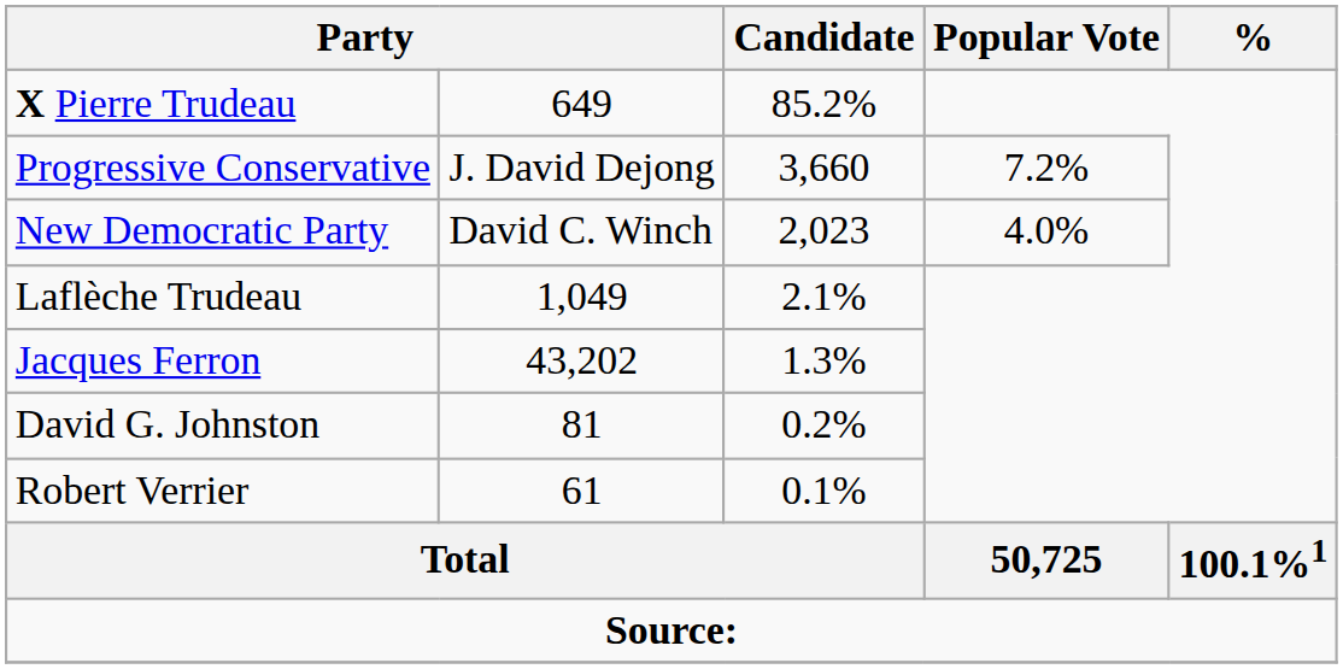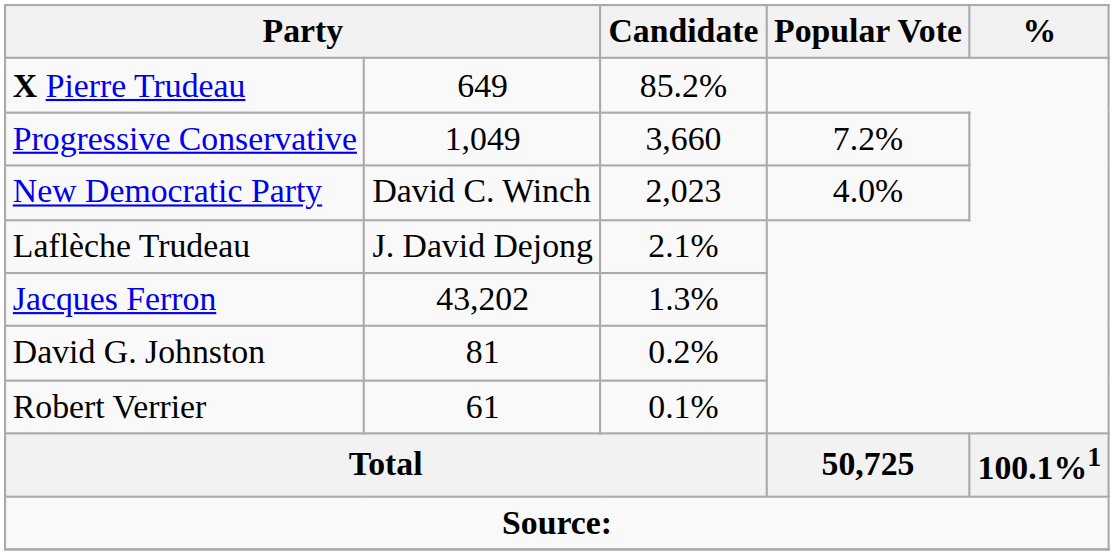Progressive Conservative | column 2: J. David Dejong -> 1,049
Laflèche Trudeau | column 2: 1,049 -> J. David Dejong
